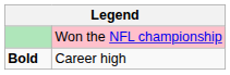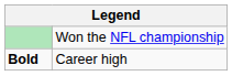row 2 | column 2: pink background -> no background
